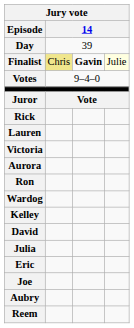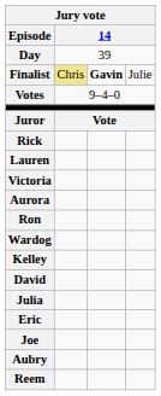Finalist | column 4: lightyellow background -> no background
